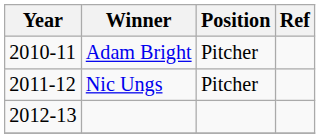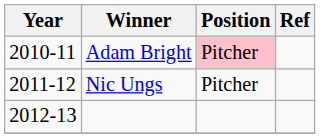Adam Bright | Position: no background -> pink background
